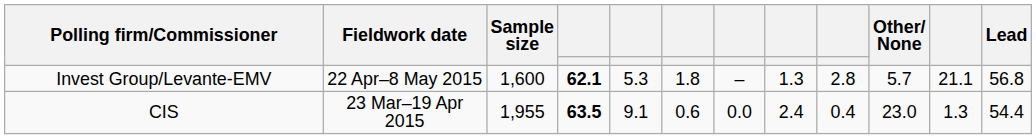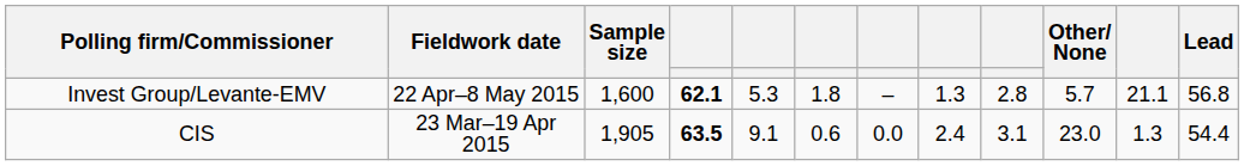CIS | Sample size: 1,955 -> 1,905
CIS | column 9: 0.4 -> 3.1
